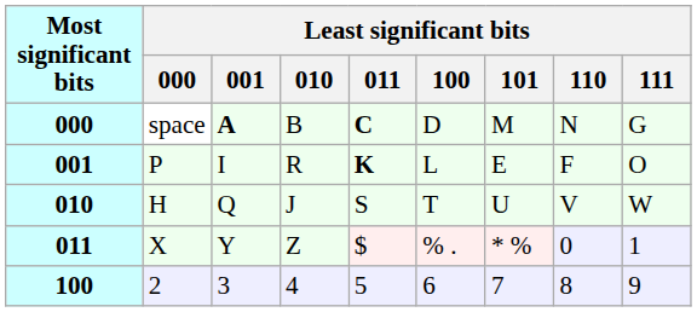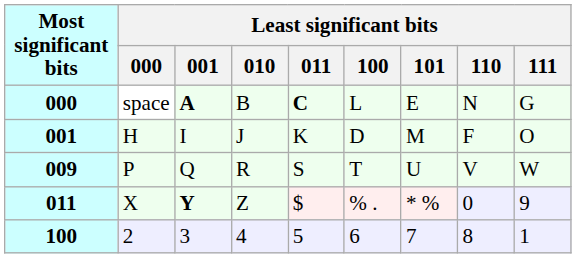row 3 | Least significant bits / 100: D -> L
row 3 | Least significant bits / 101: M -> E
row 4 | Least significant bits / 000: P -> H
row 4 | Least significant bits / 010: R -> J
row 4 | Least significant bits / 011: bold -> normal
row 4 | Least significant bits / 100: L -> D
row 4 | Least significant bits / 101: E -> M
row 5 | Most significant bits: 010 -> 009
row 5 | Least significant bits / 000: H -> P
row 5 | Least significant bits / 010: J -> R
row 6 | Least significant bits / 001: normal -> bold
row 6 | Least significant bits / 111: 1 -> 9
row 7 | Least significant bits / 111: 9 -> 1
